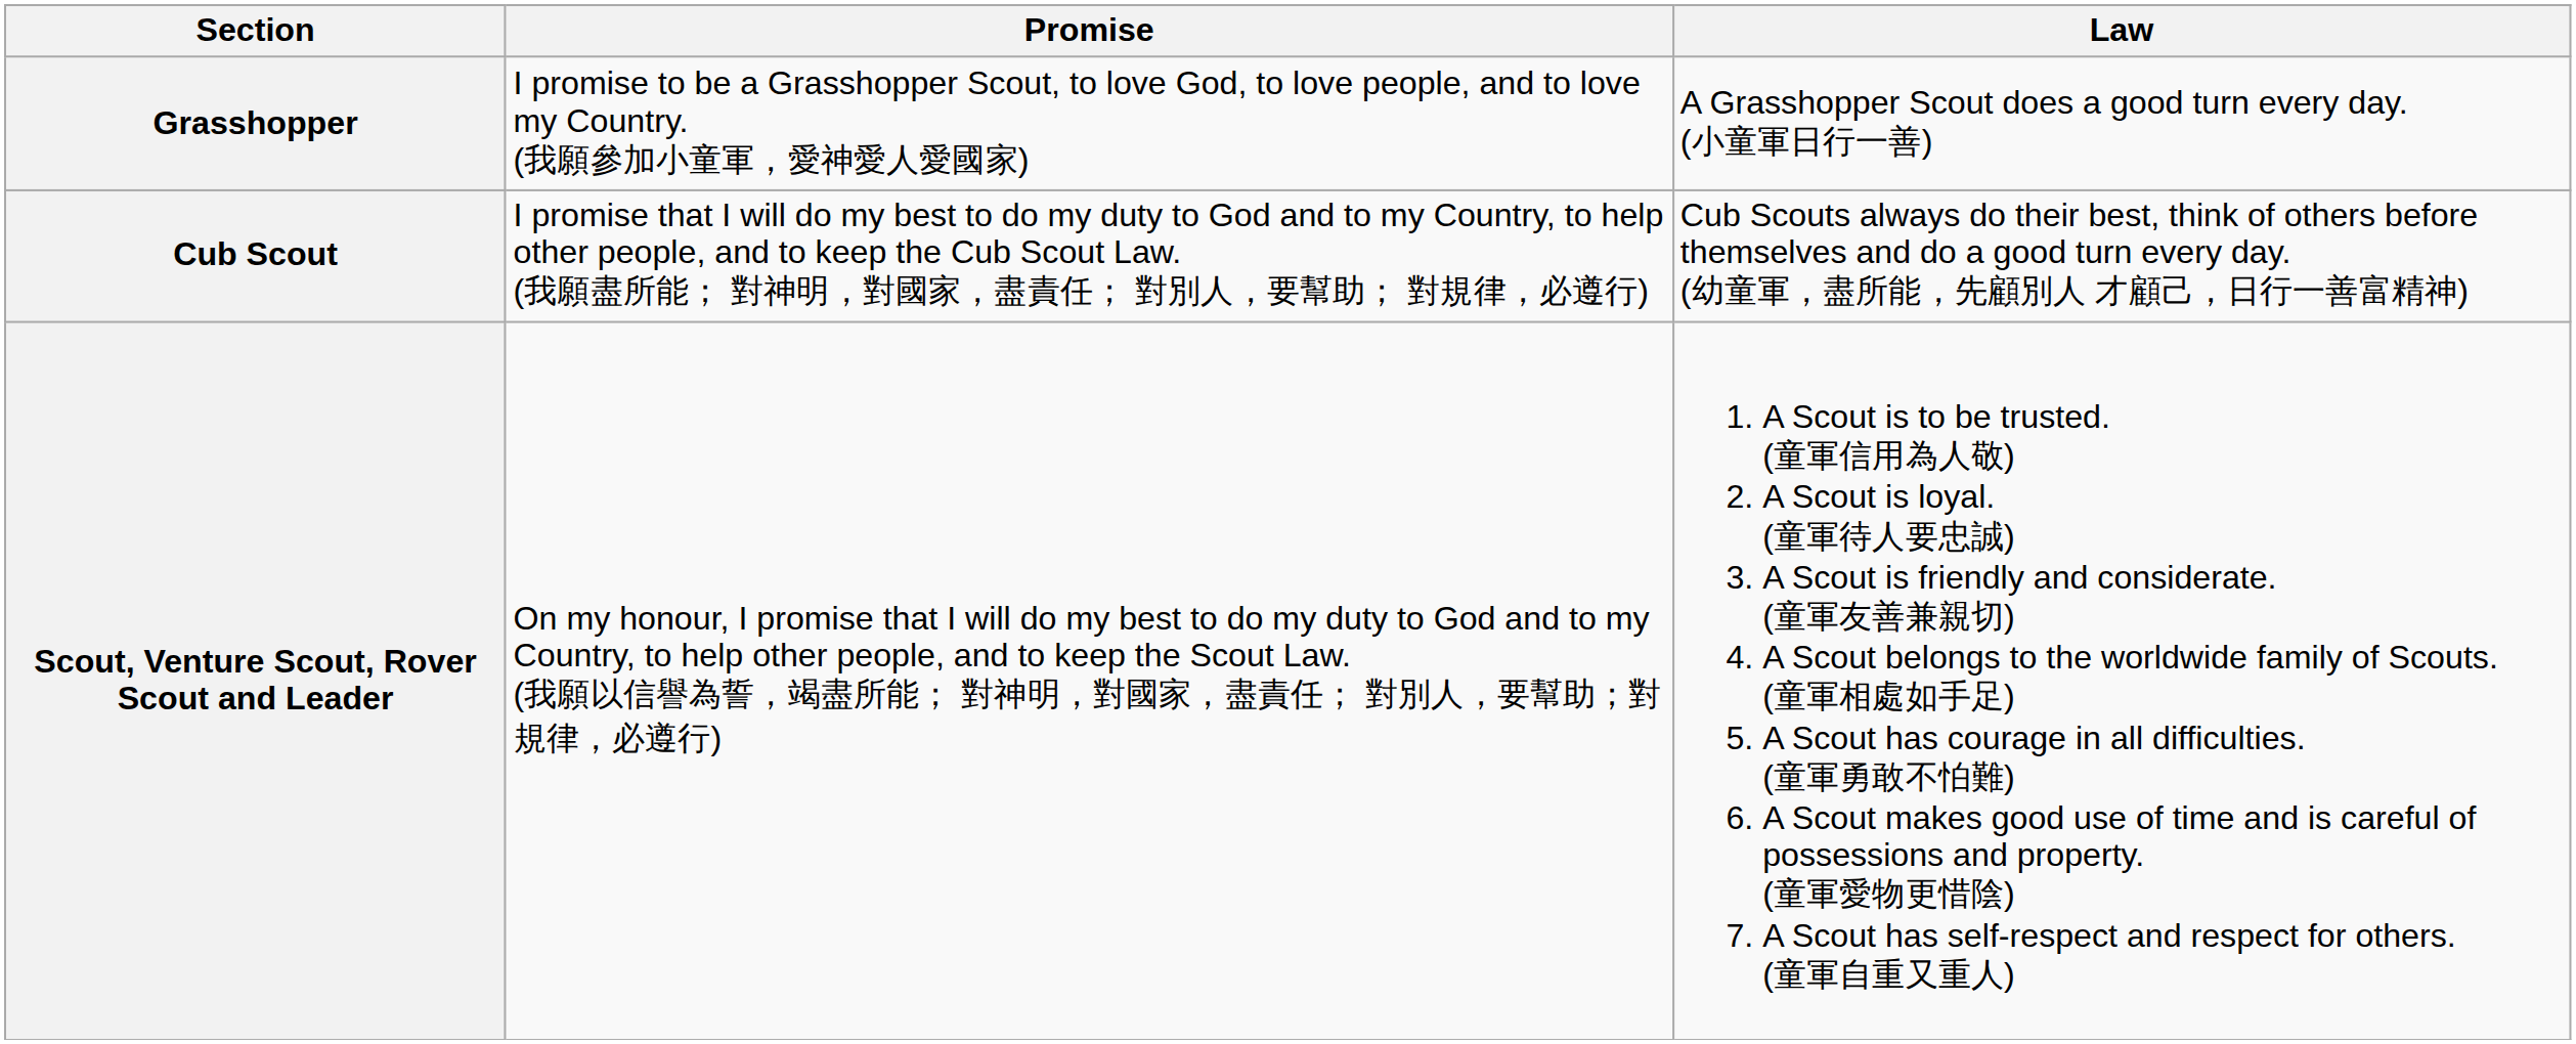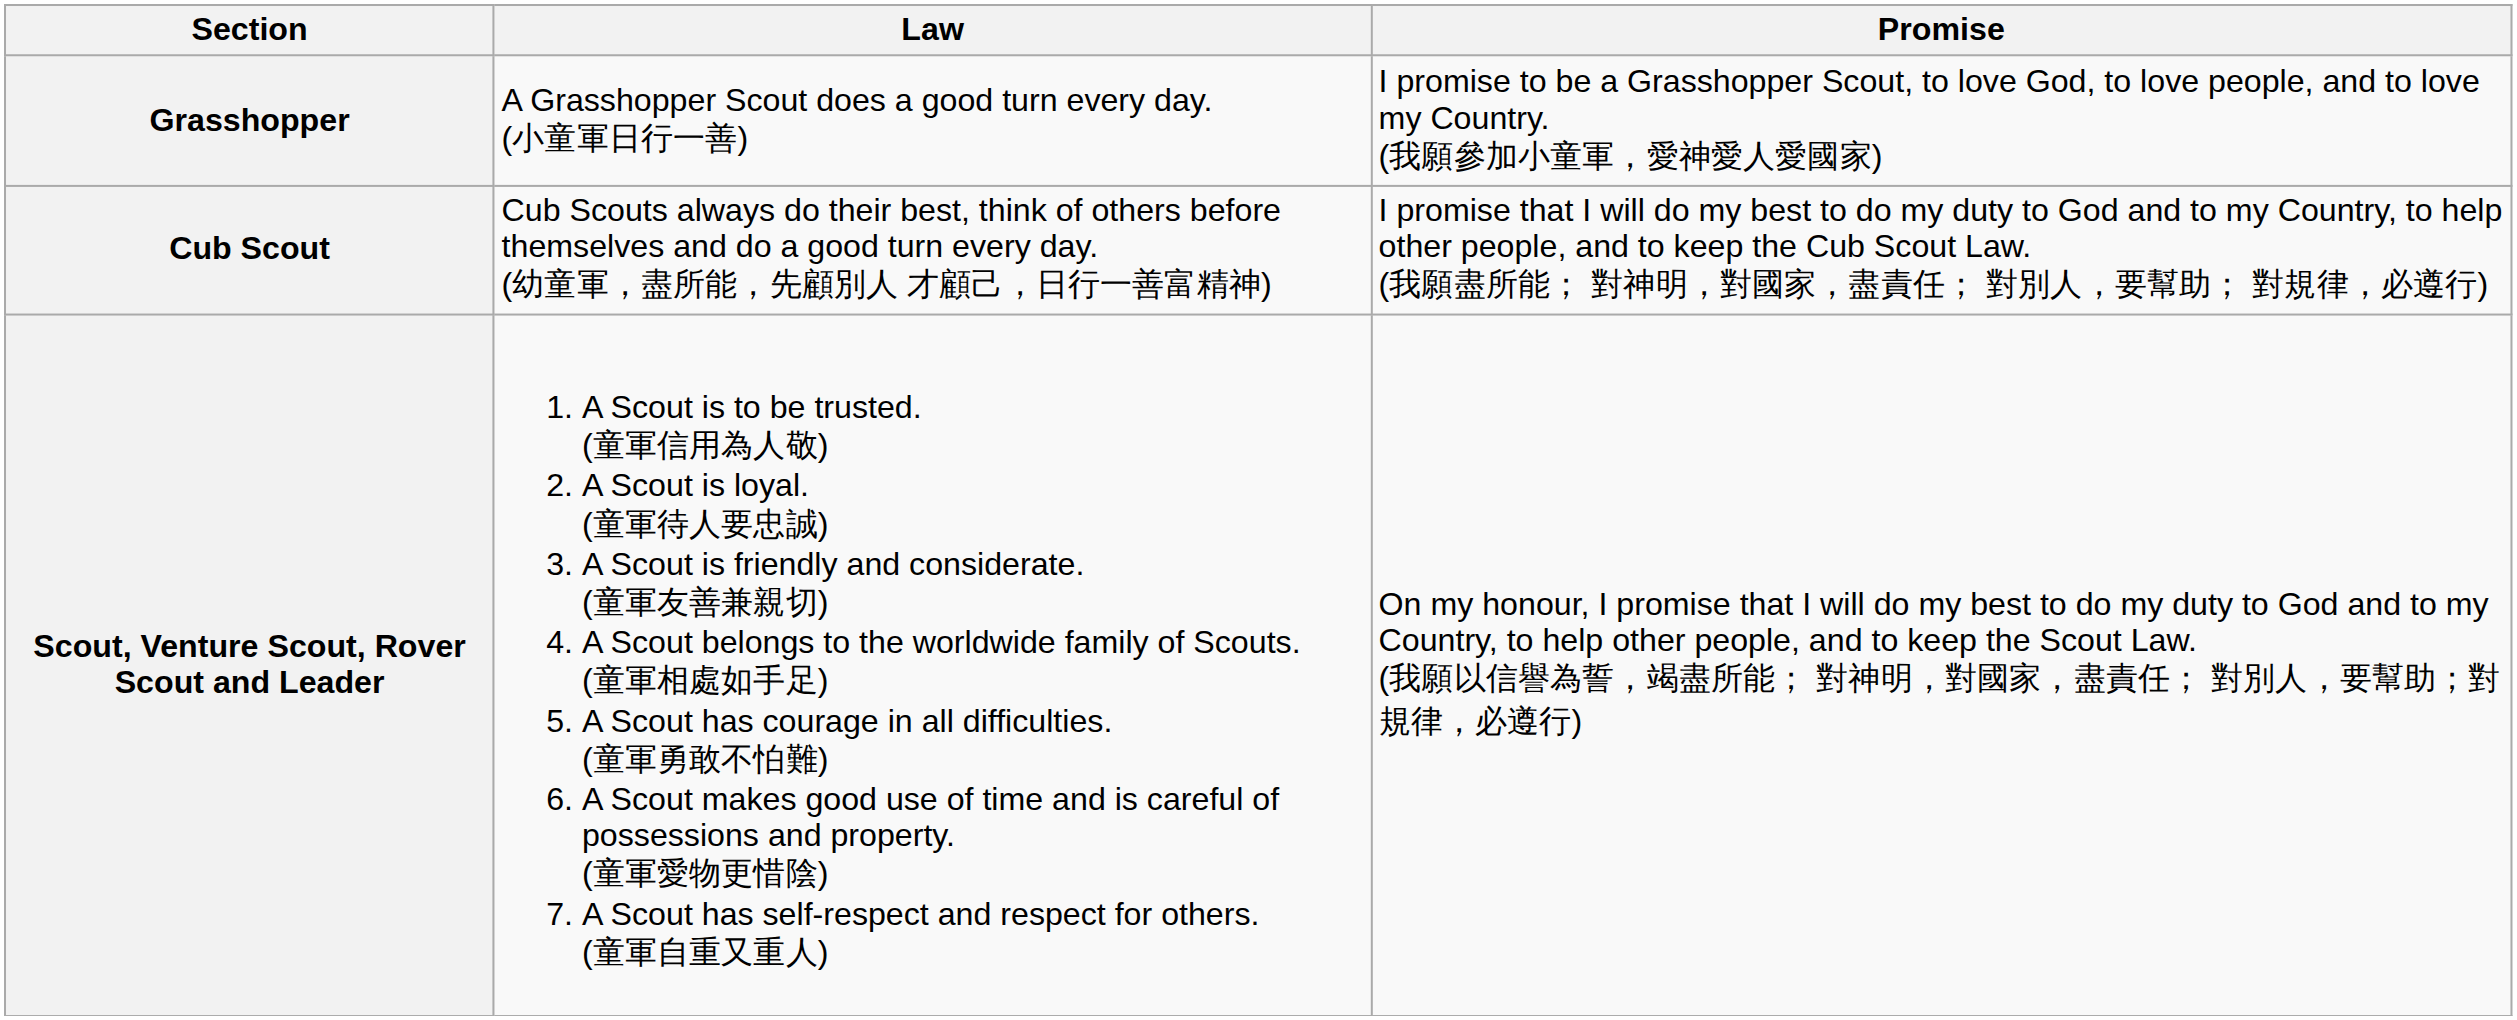columns swapped: Promise <-> Law
